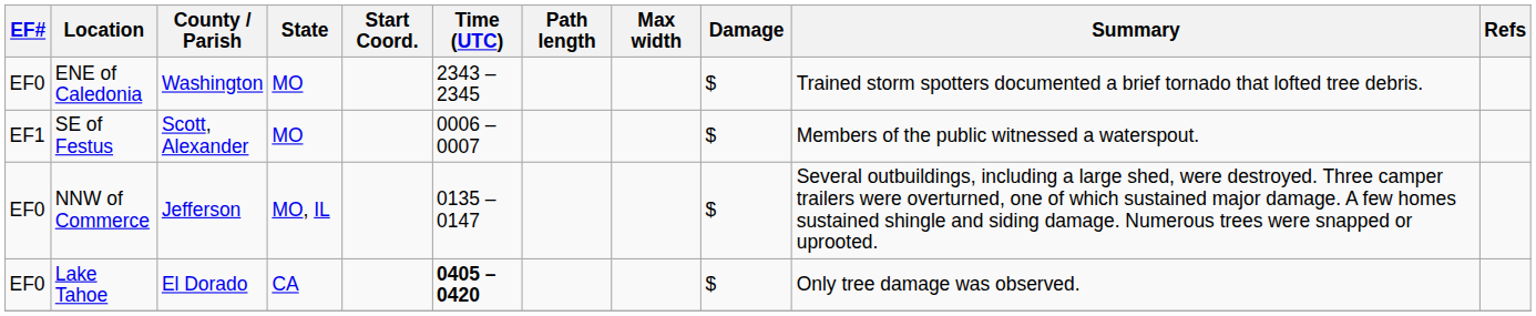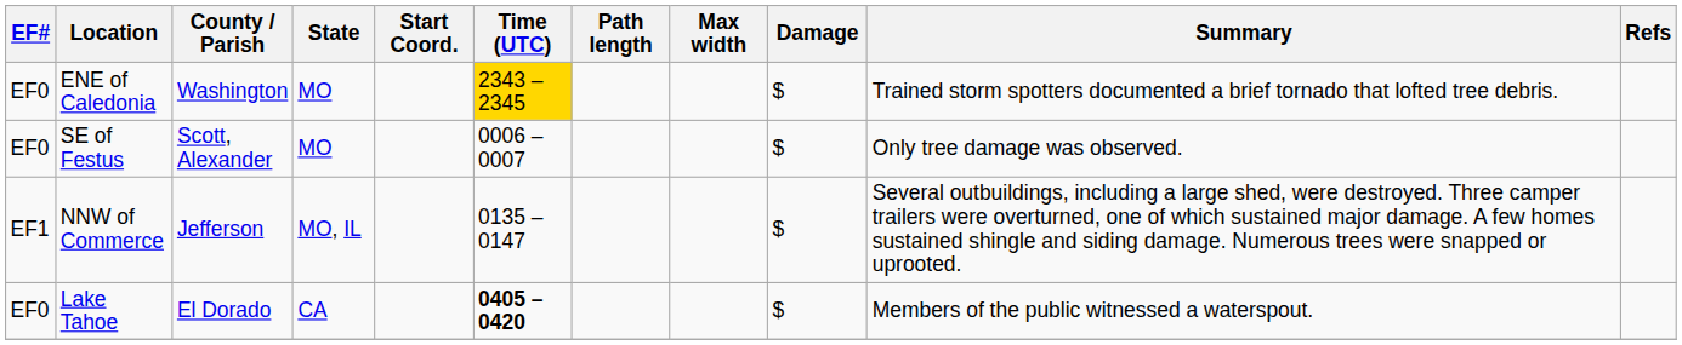ENE of Caledonia | Time (UTC): no background -> gold background
SE of Festus | EF#: EF1 -> EF0
SE of Festus | Summary: Members of the public witnessed a waterspout. -> Only tree damage was observed.
NNW of Commerce | EF#: EF0 -> EF1
Lake Tahoe | Summary: Only tree damage was observed. -> Members of the public witnessed a waterspout.
